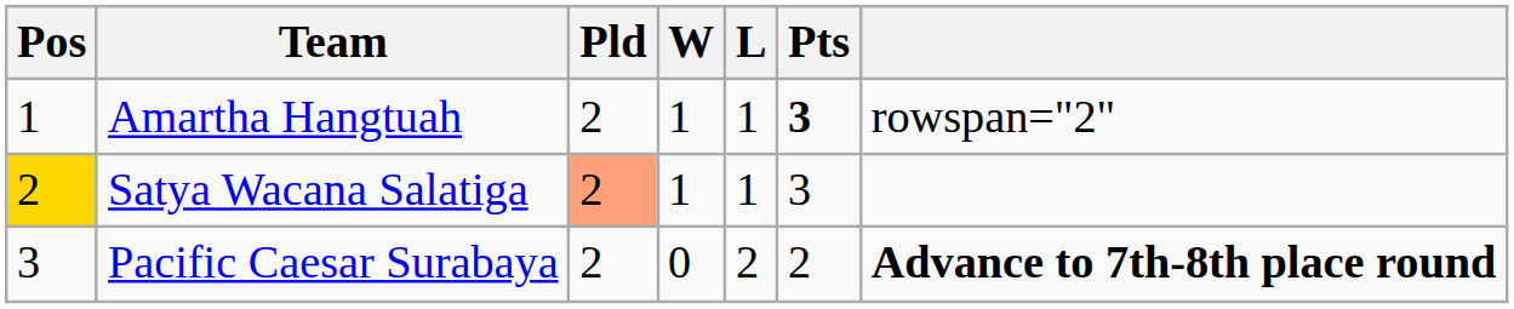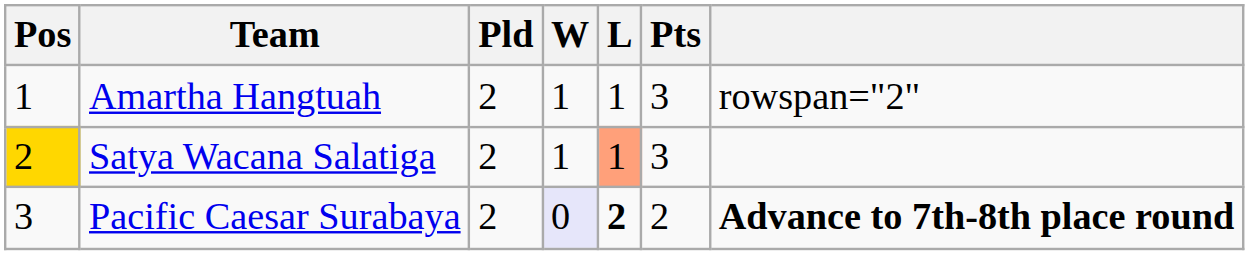Amartha Hangtuah | Pts: bold -> normal
Satya Wacana Salatiga | Pld: lightsalmon background -> no background
Satya Wacana Salatiga | L: no background -> lightsalmon background
Pacific Caesar Surabaya | W: no background -> lavender background
Pacific Caesar Surabaya | L: normal -> bold
